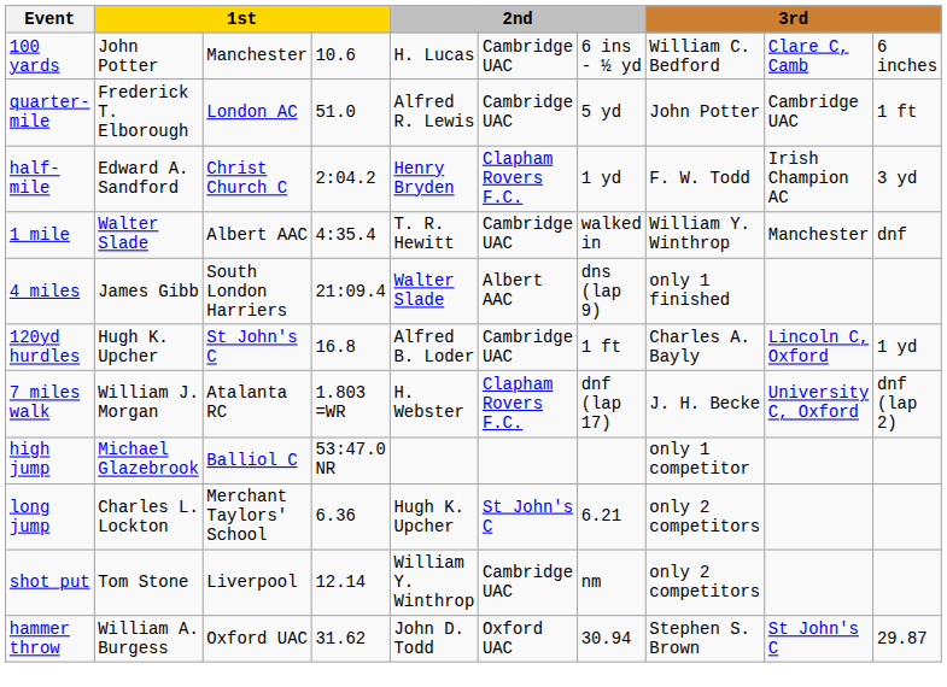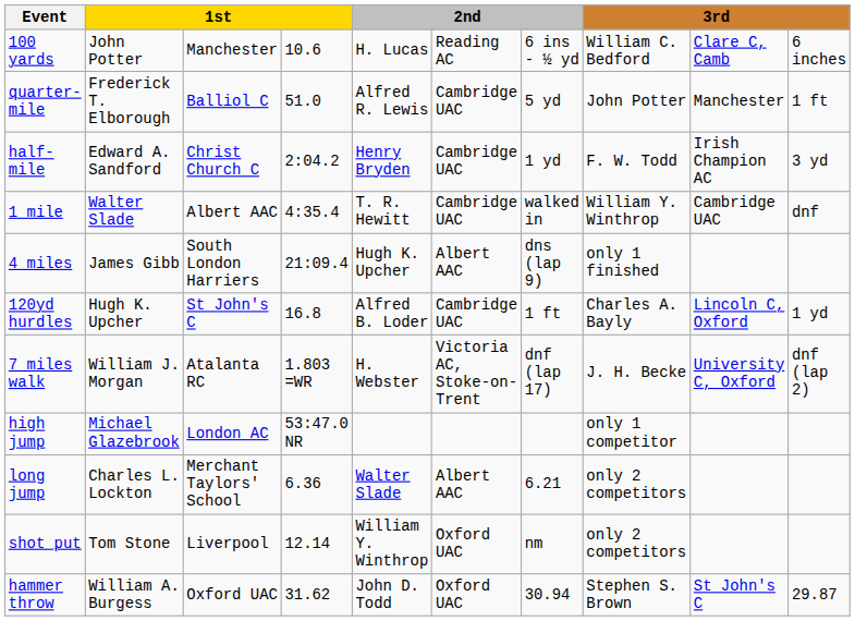100 yards | column 6: Cambridge UAC -> Reading AC
quarter-mile | column 3: London AC -> Balliol C
quarter-mile | column 9: Cambridge UAC -> Manchester
half-mile | column 6: Clapham Rovers F.C. -> Cambridge UAC
1 mile | column 9: Manchester -> Cambridge UAC
4 miles | column 5: Walter Slade -> Hugh K. Upcher
7 miles walk | column 6: Clapham Rovers F.C. -> Victoria AC, Stoke-on-Trent
high jump | column 3: Balliol C -> London AC
long jump | column 5: Hugh K. Upcher -> Walter Slade
long jump | column 6: St John's C -> Albert AAC
shot put | column 6: Cambridge UAC -> Oxford UAC
